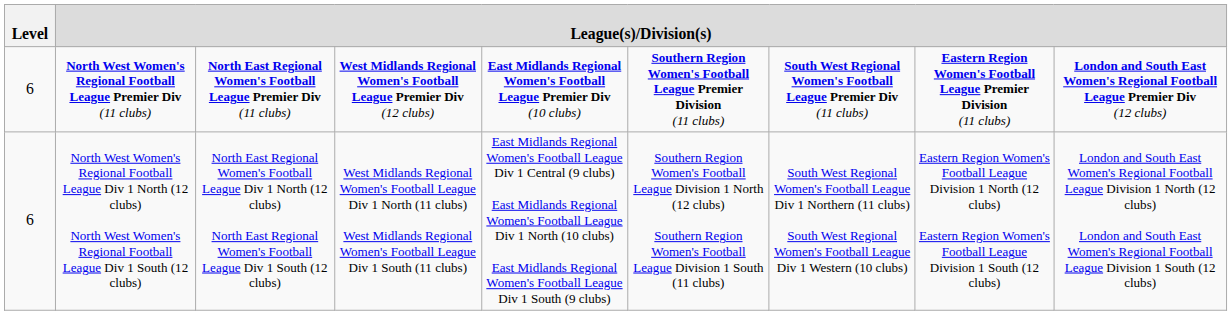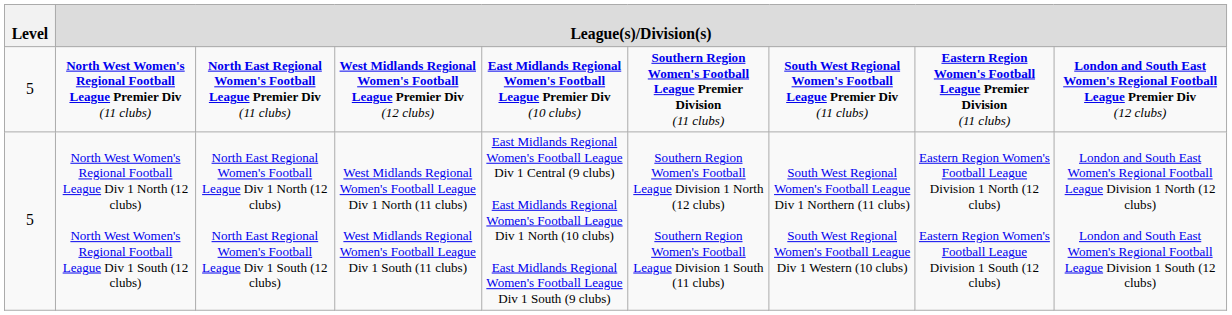row 2 | Level: 6 -> 5
row 3 | Level: 6 -> 5
